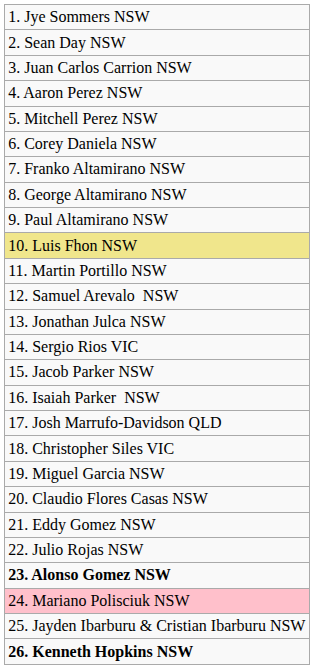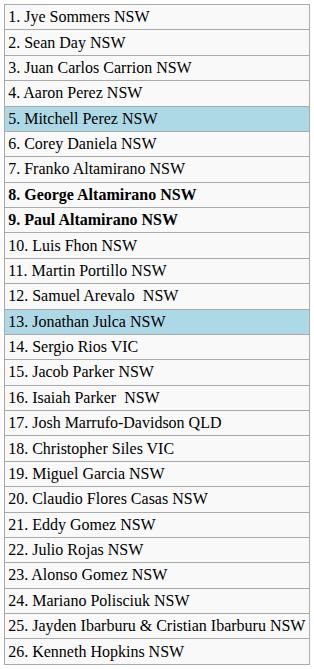row 5 | column 1: no background -> lightblue background
row 8 | column 1: normal -> bold
row 9 | column 1: normal -> bold
row 10 | column 1: khaki background -> no background
row 13 | column 1: no background -> lightblue background
row 23 | column 1: bold -> normal
row 24 | column 1: pink background -> no background
row 26 | column 1: bold -> normal
